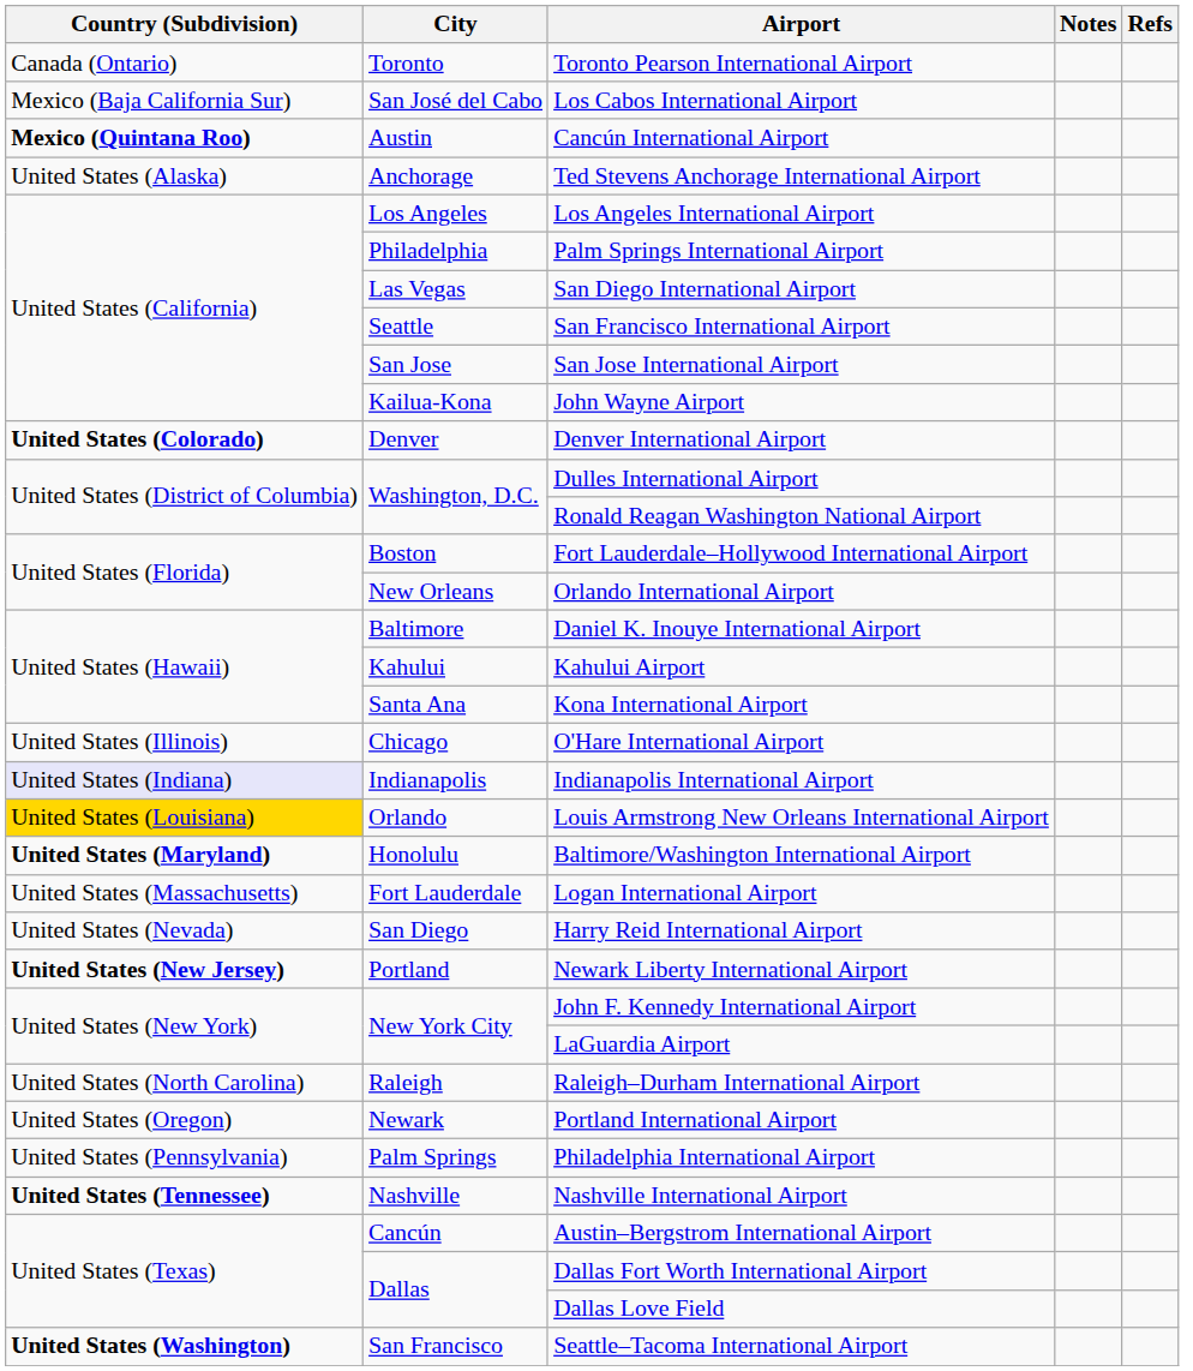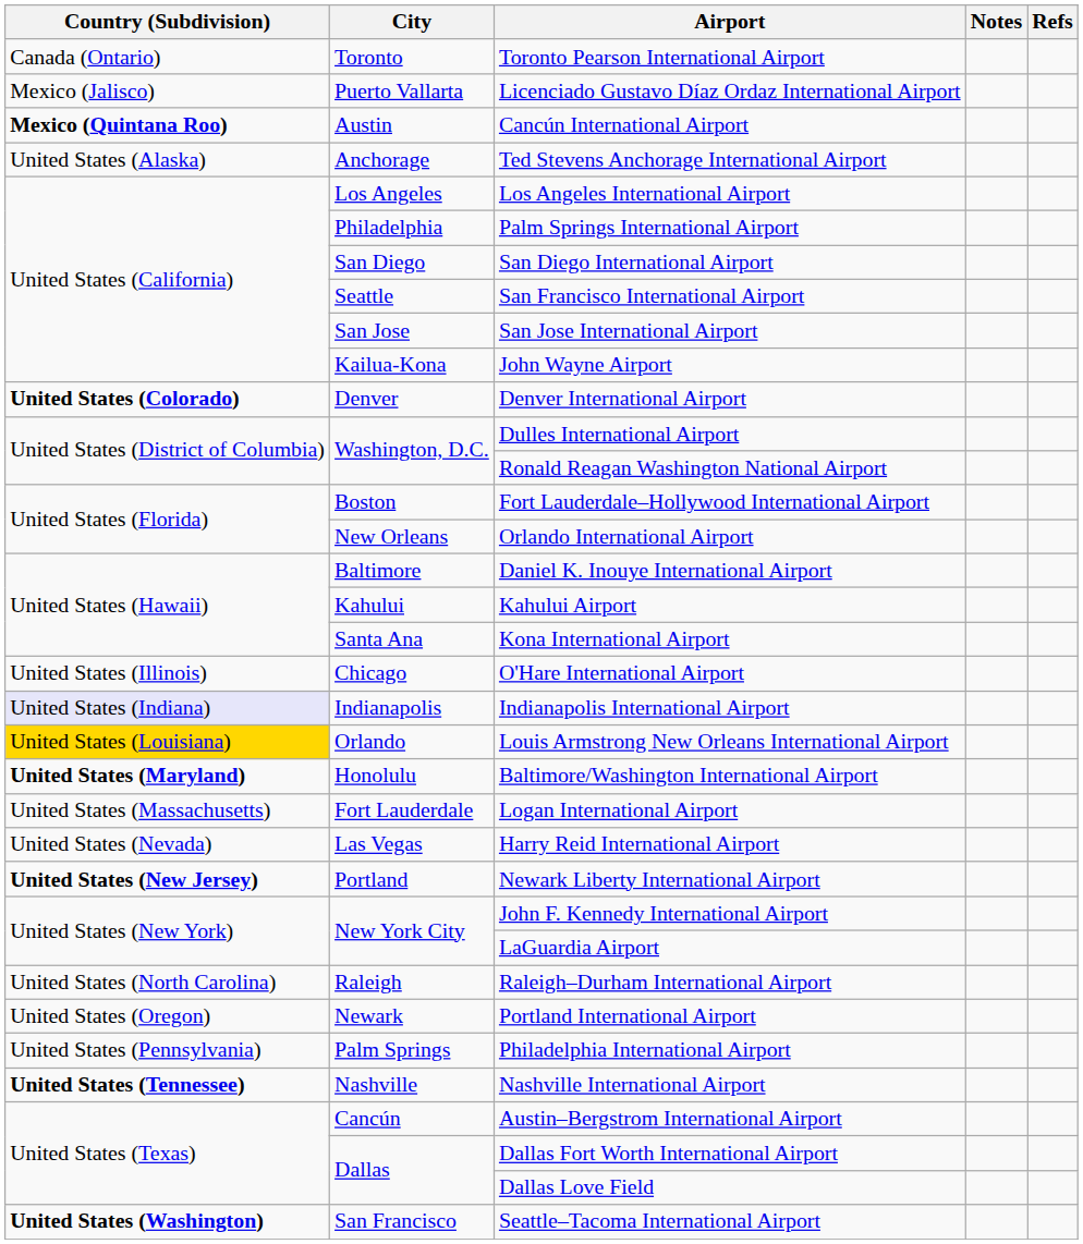- row: Mexico (Baja California Sur) | San José del Cabo | Los Cabos International Airport
+ row: Mexico (Jalisco) | Puerto Vallarta | Licenciado Gustavo Díaz Ordaz International Airport
San Diego International Airport | City: Las Vegas -> San Diego
Harry Reid International Airport | City: San Diego -> Las Vegas
